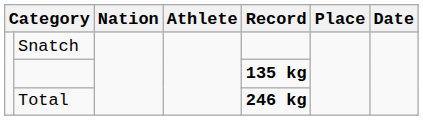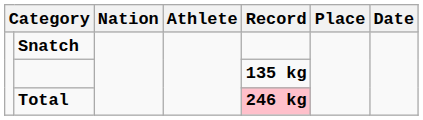Snatch | column 2: normal -> bold
Total | column 2: normal -> bold
Total | Record: no background -> pink background
